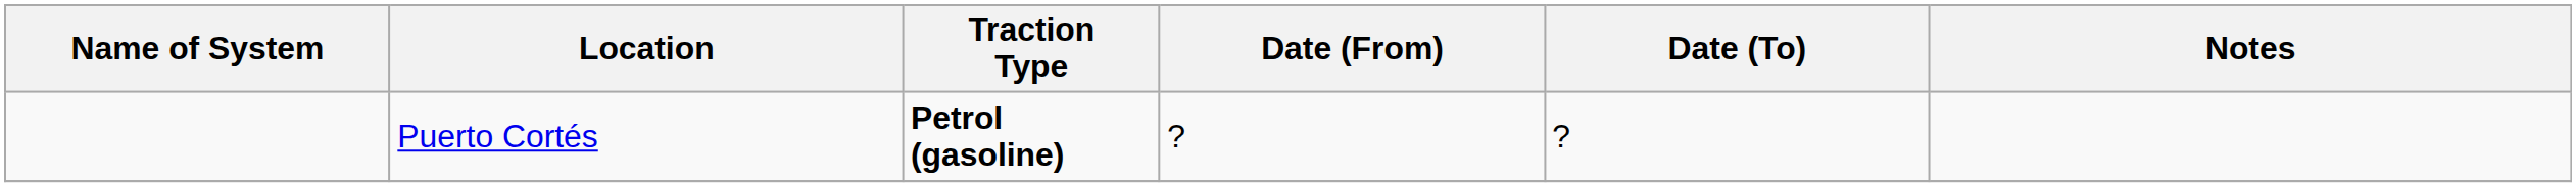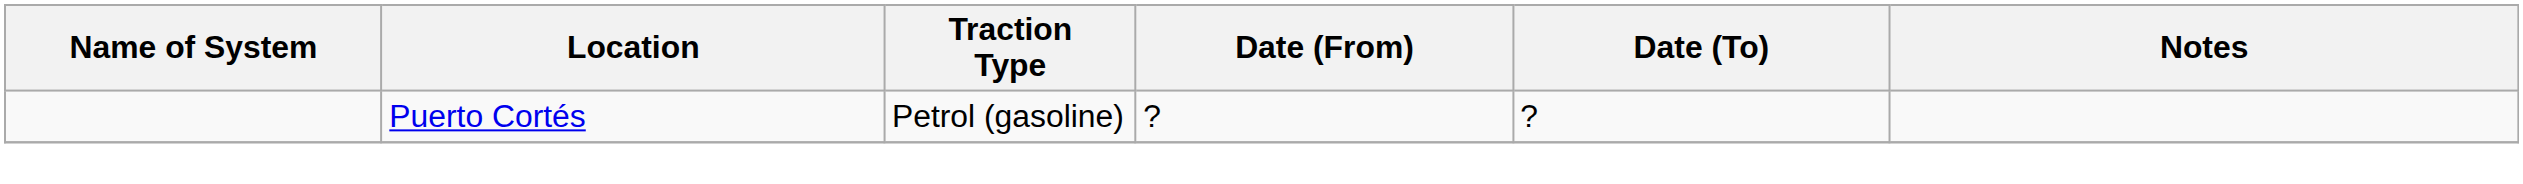Puerto Cortés | Traction Type: bold -> normal
